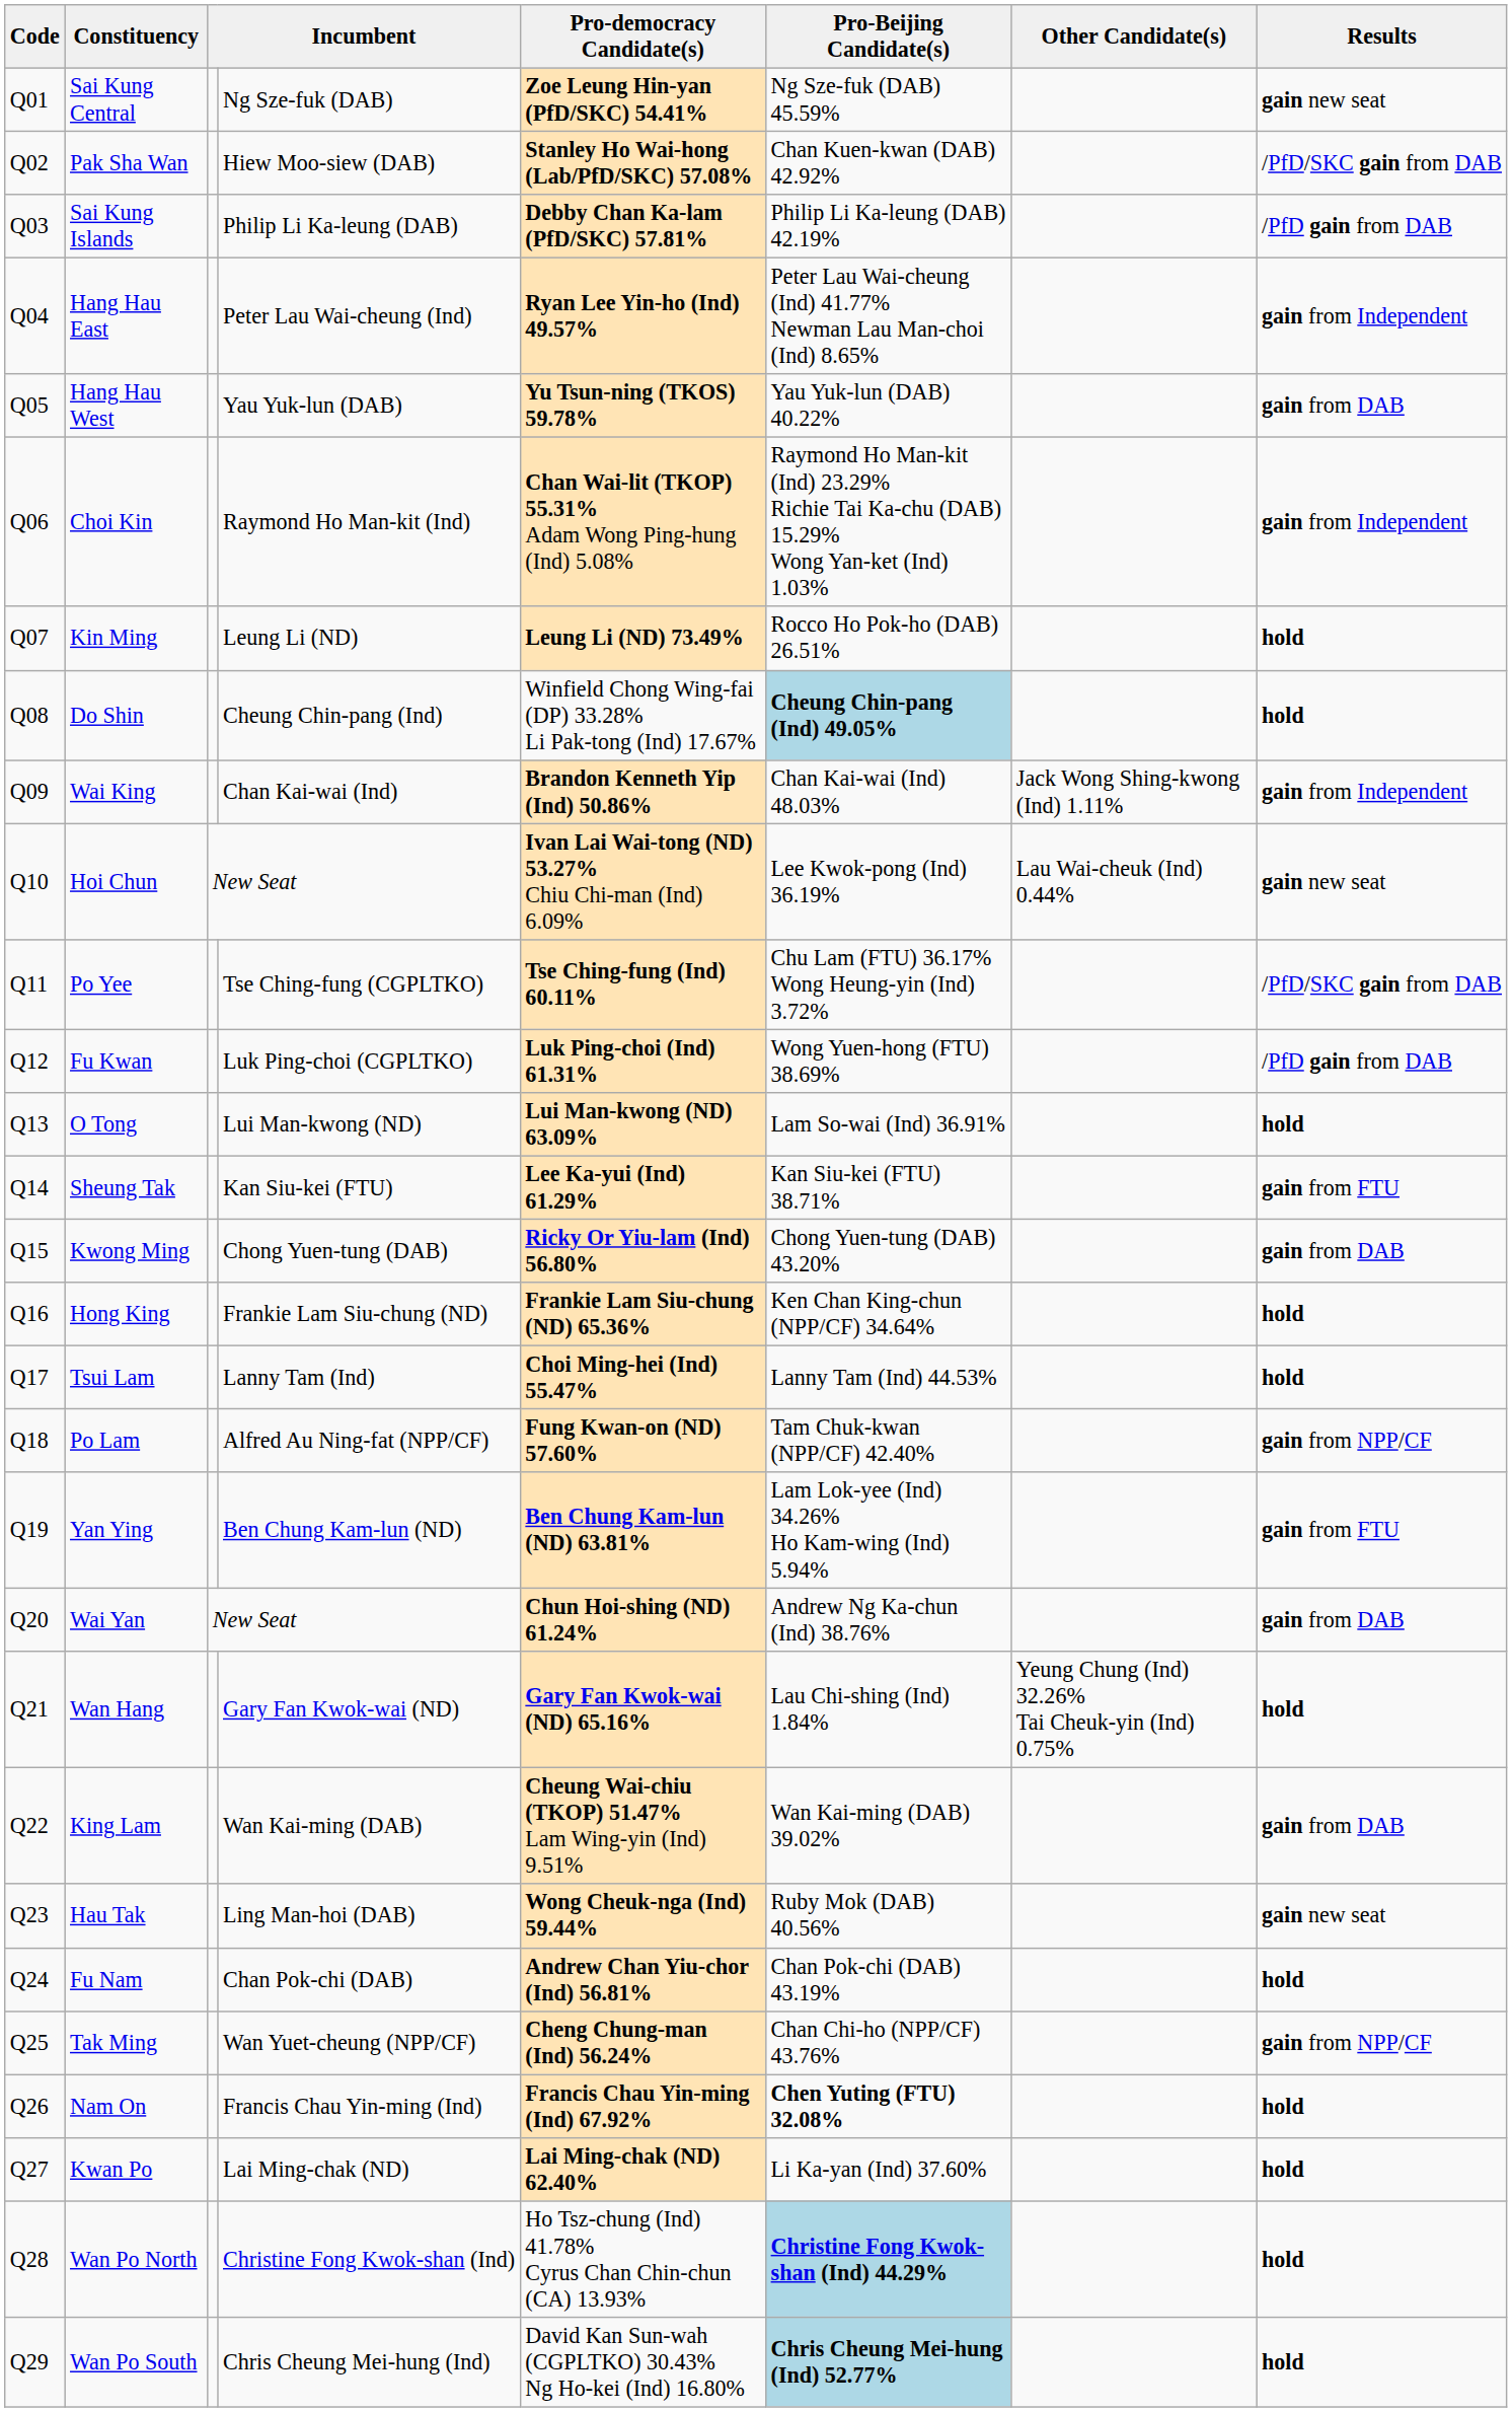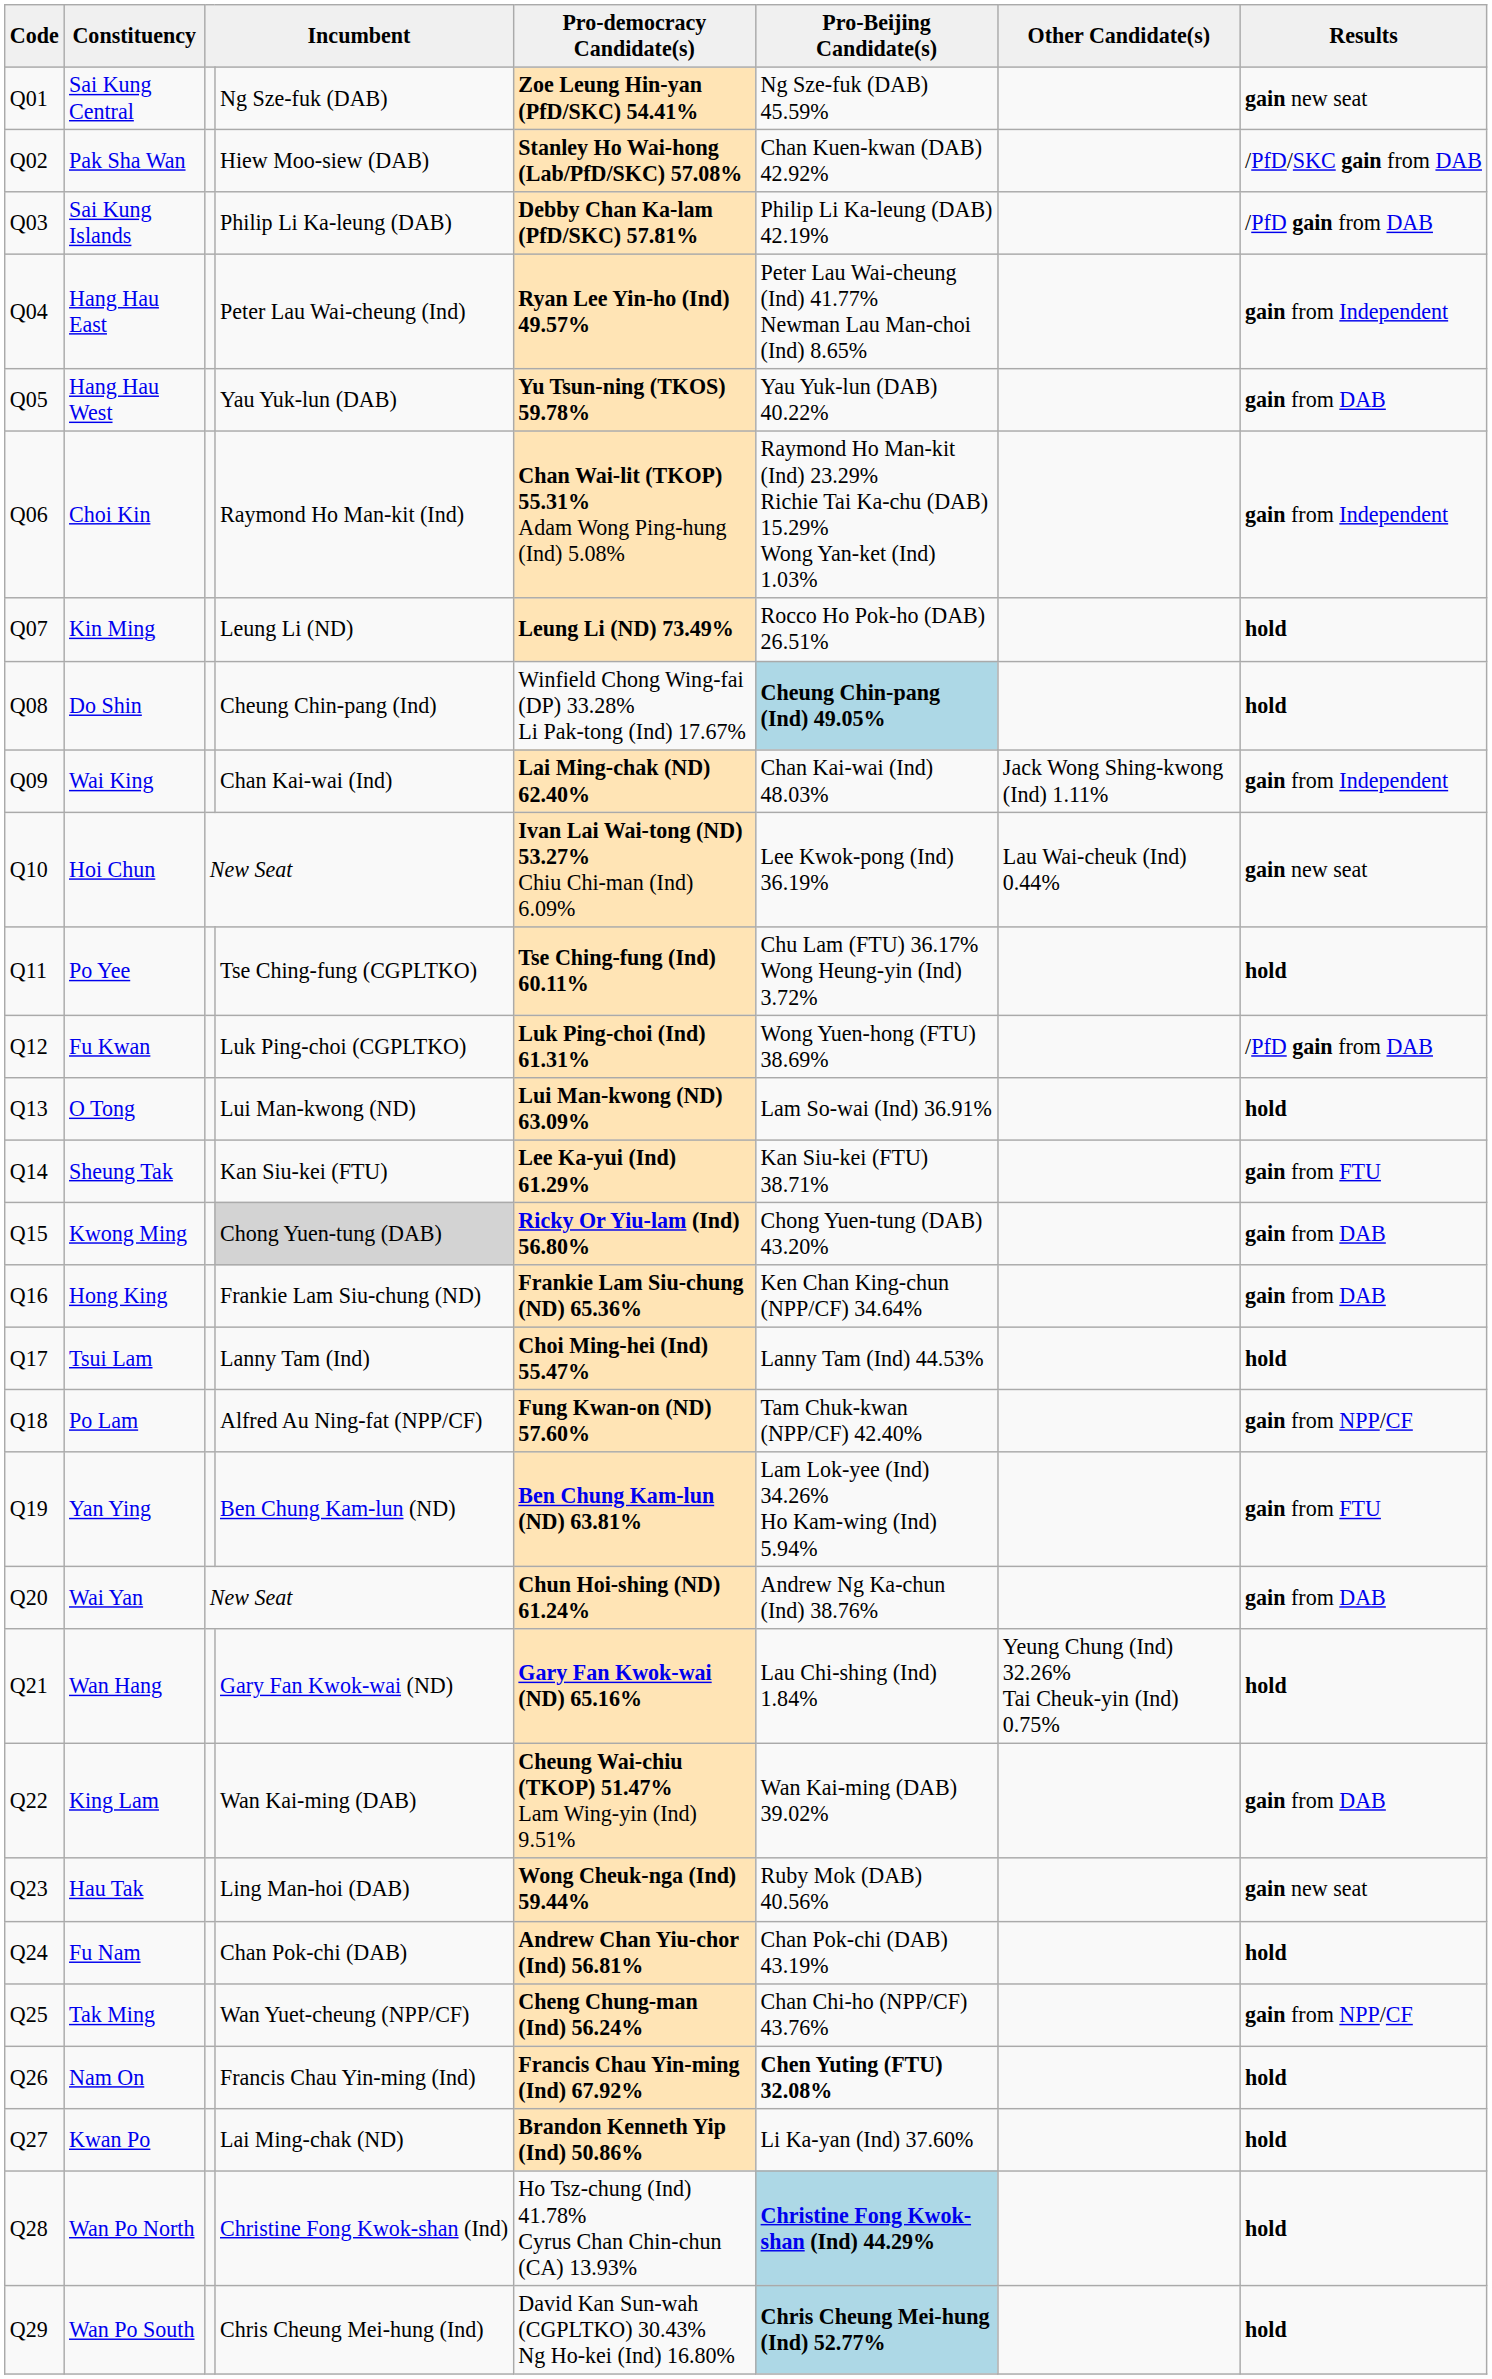Wai King | Pro-democracy Candidate(s): Brandon Kenneth Yip (Ind) 50.86% -> Lai Ming-chak (ND) 62.40%
Po Yee | column 8: /PfD/SKC gain from DAB -> hold
Kwong Ming | column 4: no background -> lightgrey background
Hong King | column 8: hold -> gain from DAB
Kwan Po | Pro-democracy Candidate(s): Lai Ming-chak (ND) 62.40% -> Brandon Kenneth Yip (Ind) 50.86%
